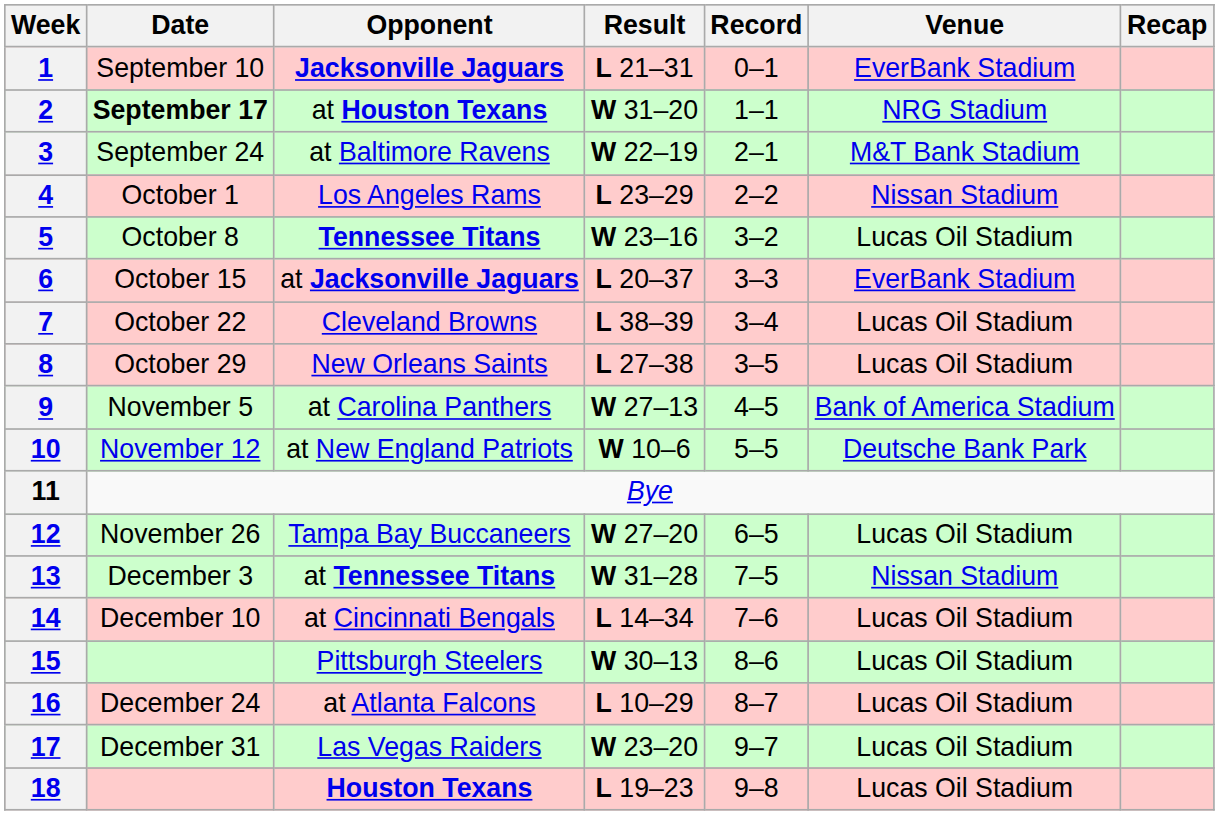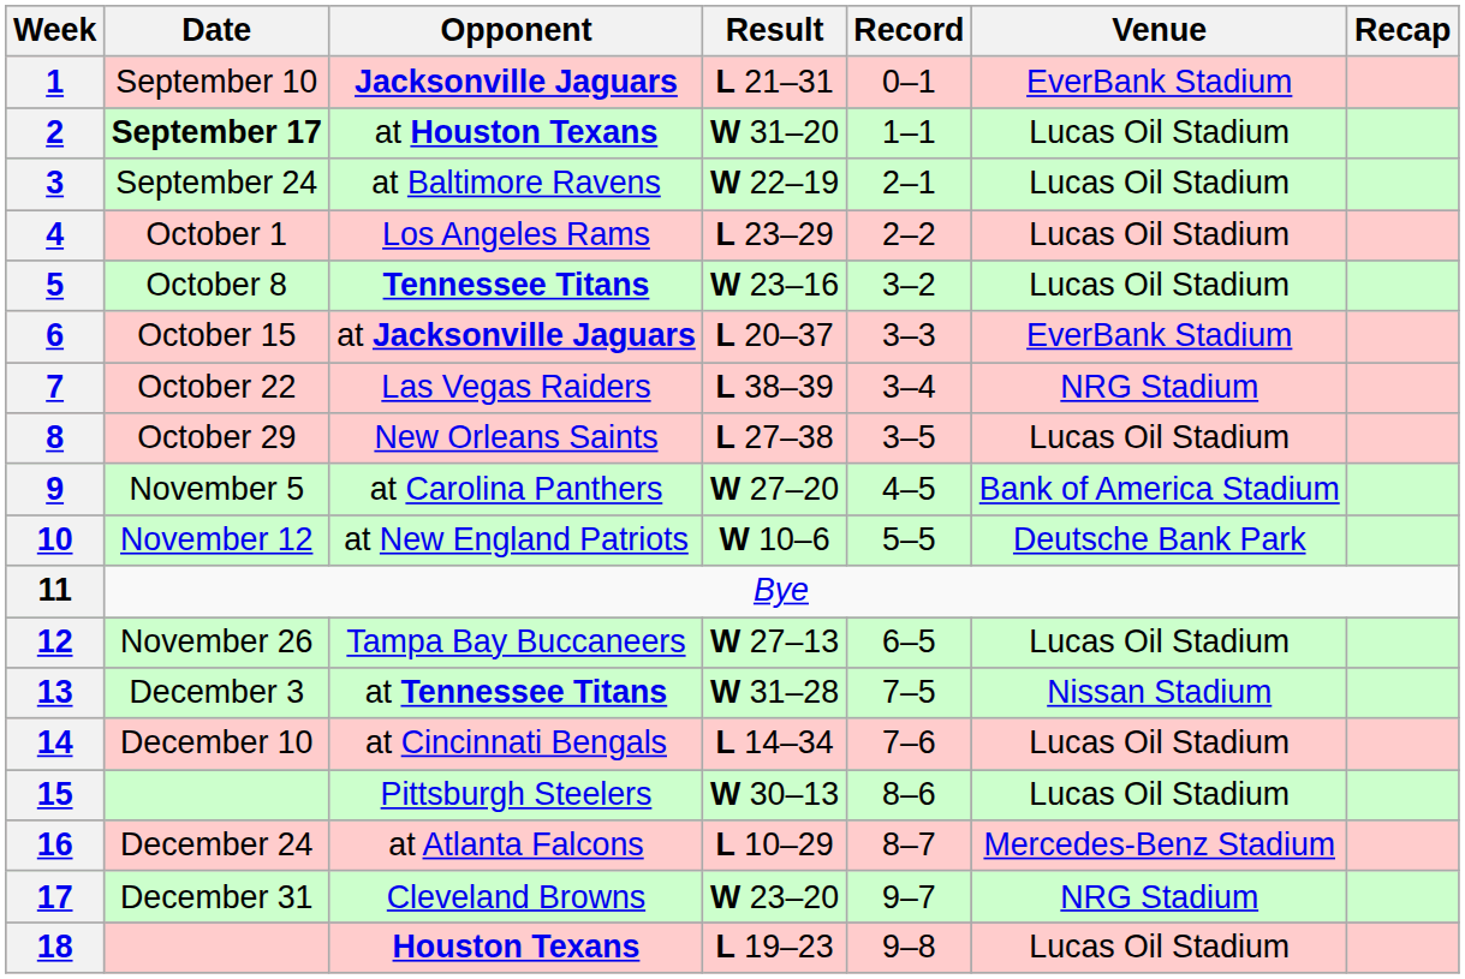2 | Venue: NRG Stadium -> Lucas Oil Stadium
3 | Venue: M&T Bank Stadium -> Lucas Oil Stadium
4 | Venue: Nissan Stadium -> Lucas Oil Stadium
7 | Opponent: Cleveland Browns -> Las Vegas Raiders
7 | Venue: Lucas Oil Stadium -> NRG Stadium
9 | Result: W 27–13 -> W 27–20
12 | Result: W 27–20 -> W 27–13
16 | Venue: Lucas Oil Stadium -> Mercedes-Benz Stadium
17 | Opponent: Las Vegas Raiders -> Cleveland Browns
17 | Venue: Lucas Oil Stadium -> NRG Stadium
